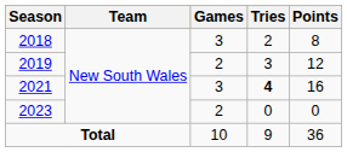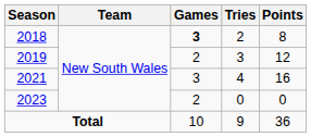2018 | Games: normal -> bold
2021 | Tries: bold -> normal
